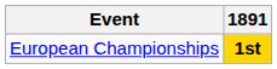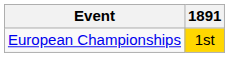European Championships | 1891: bold -> normal
